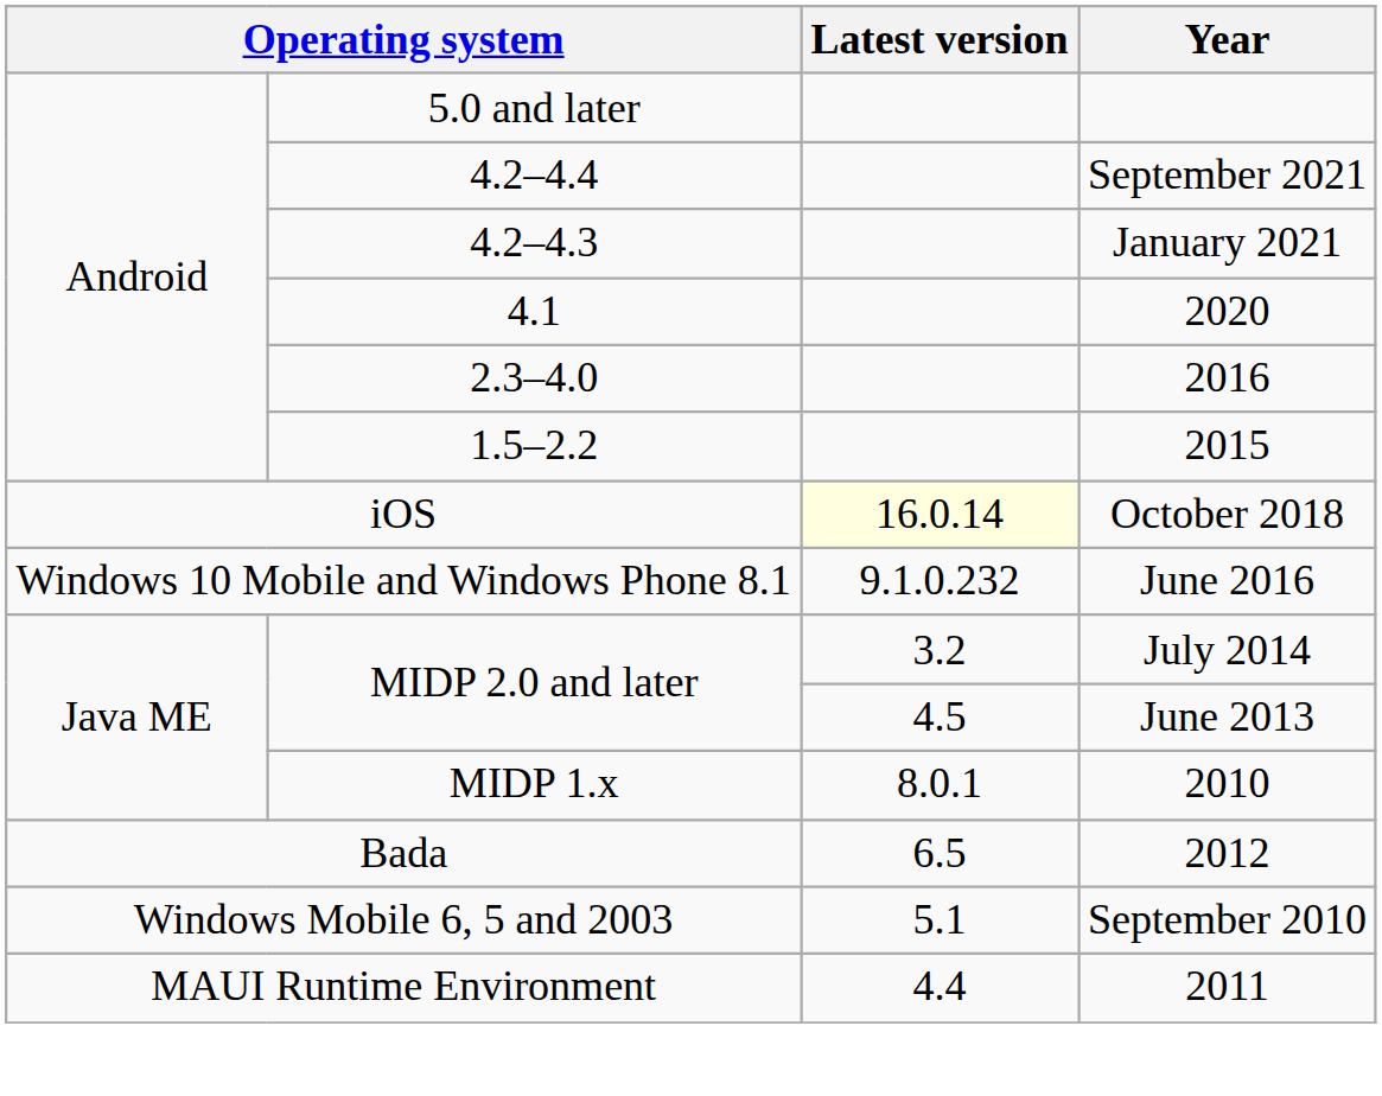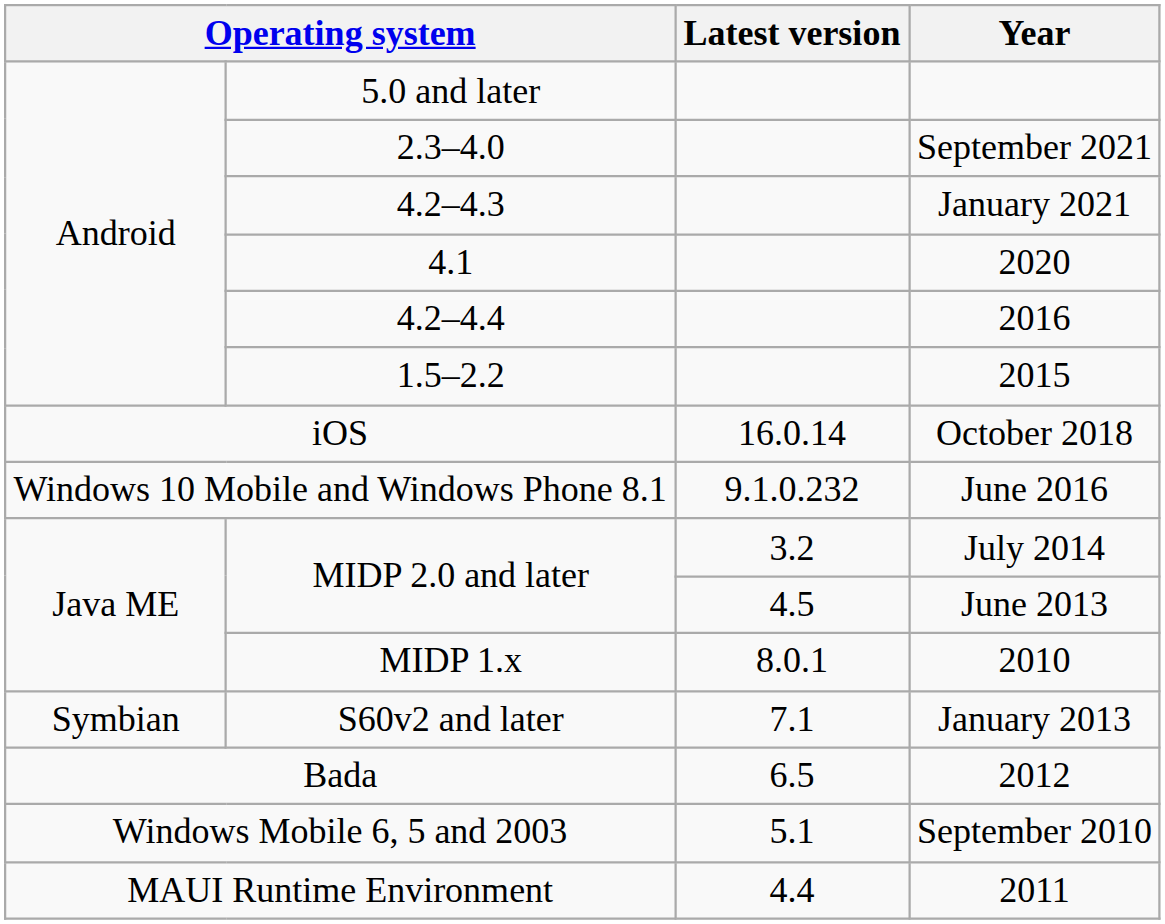September 2021 | column 2: 4.2–4.4 -> 2.3–4.0
2016 | column 2: 2.3–4.0 -> 4.2–4.4
October 2018 | Latest version: lightyellow background -> no background
+ row: Symbian | S60v2 and later | 7.1 | January 2013
